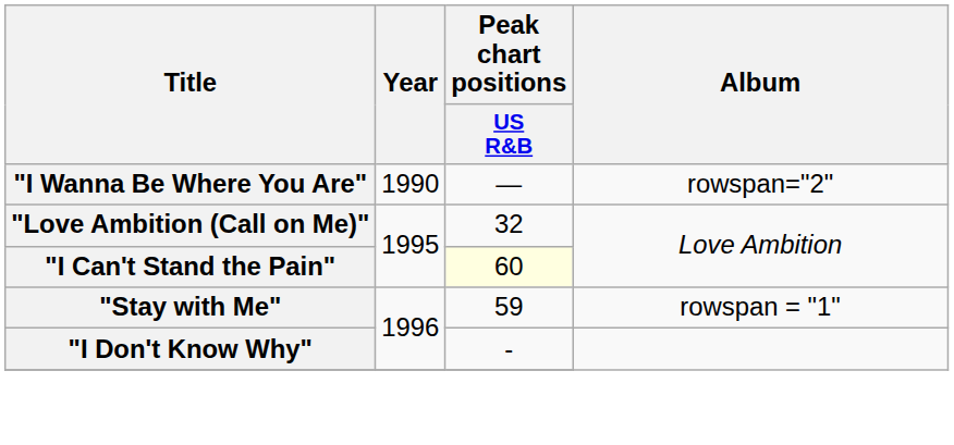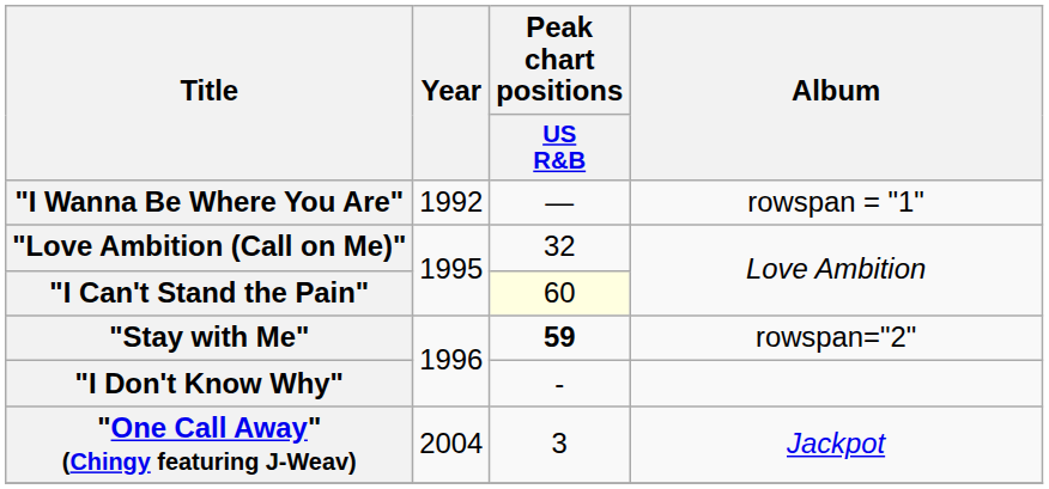"I Wanna Be Where You Are" | Year: 1990 -> 1992
"I Wanna Be Where You Are" | Album: rowspan="2" -> rowspan = "1"
"Stay with Me" | Peak chart positions / US R&B: normal -> bold
"Stay with Me" | Album: rowspan = "1" -> rowspan="2"
+ row: "One Call Away" (Chingy featuring J-Weav) | 2004 | 3 | Jackpot
